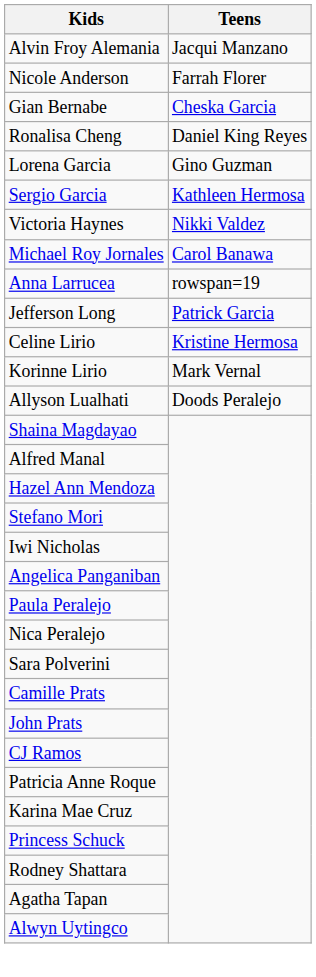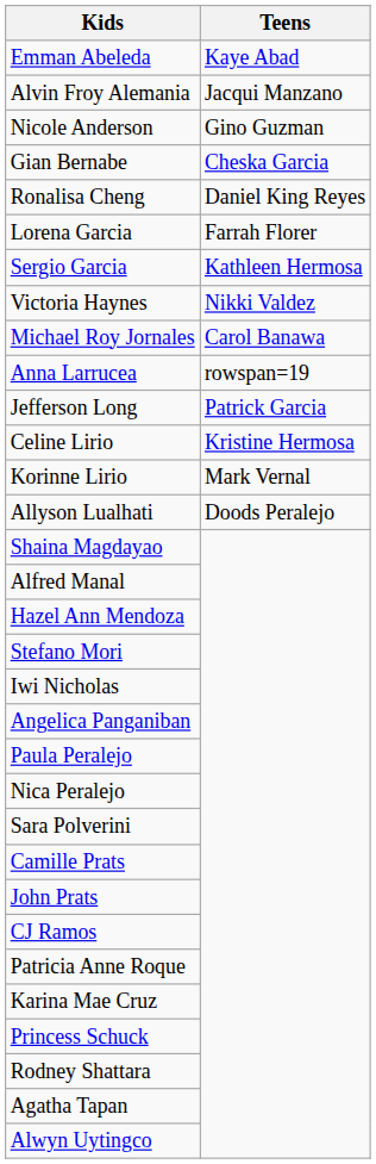+ row: Emman Abeleda | Kaye Abad
Nicole Anderson | Teens: Farrah Florer -> Gino Guzman
Lorena Garcia | Teens: Gino Guzman -> Farrah Florer
